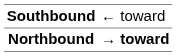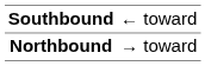Northbound | column 2: bold -> normal
